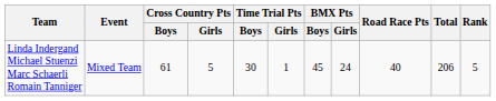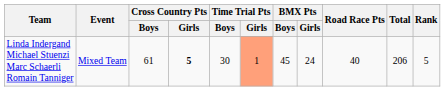row 3 | Cross Country Pts / Girls: normal -> bold
row 3 | Time Trial Pts / Girls: no background -> lightsalmon background
